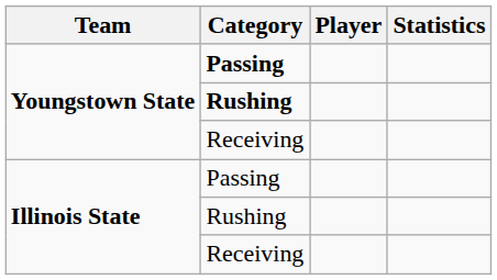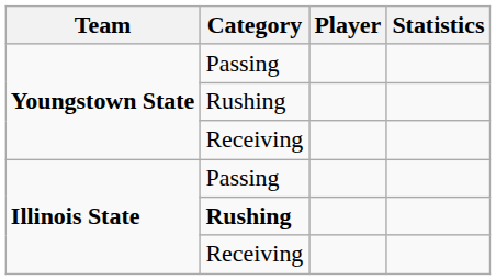Youngstown State / Passing | Category: bold -> normal
Youngstown State / Rushing | Category: bold -> normal
Illinois State / Rushing | Category: normal -> bold
